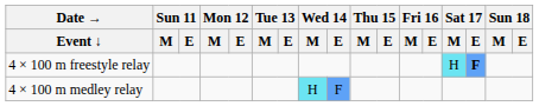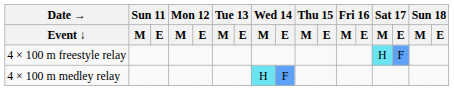4 × 100 m freestyle relay | Sat 17 / E: bold -> normal
